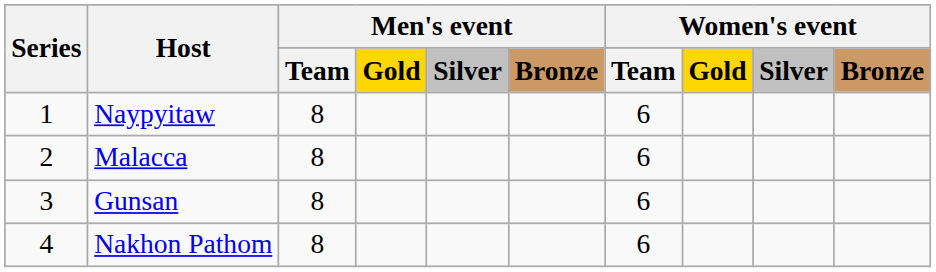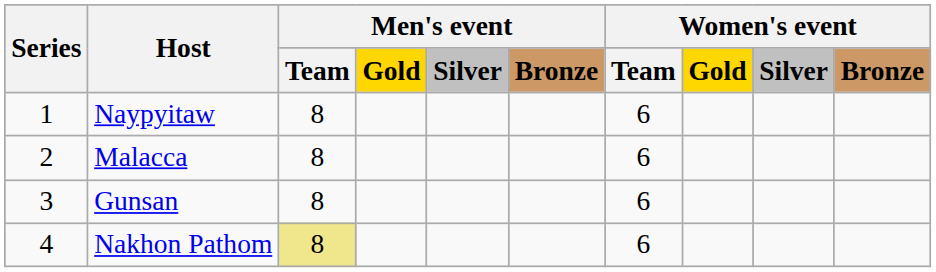Nakhon Pathom | Men's event / Team: no background -> khaki background
